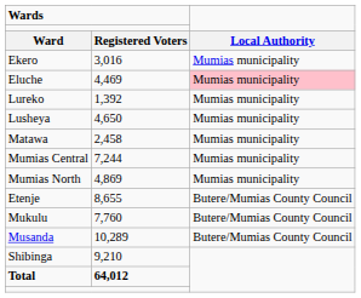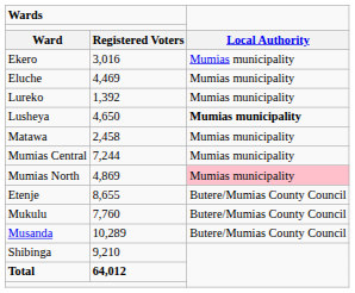Eluche | column 3: pink background -> no background
Lusheya | column 3: normal -> bold
Mumias North | column 3: no background -> pink background
